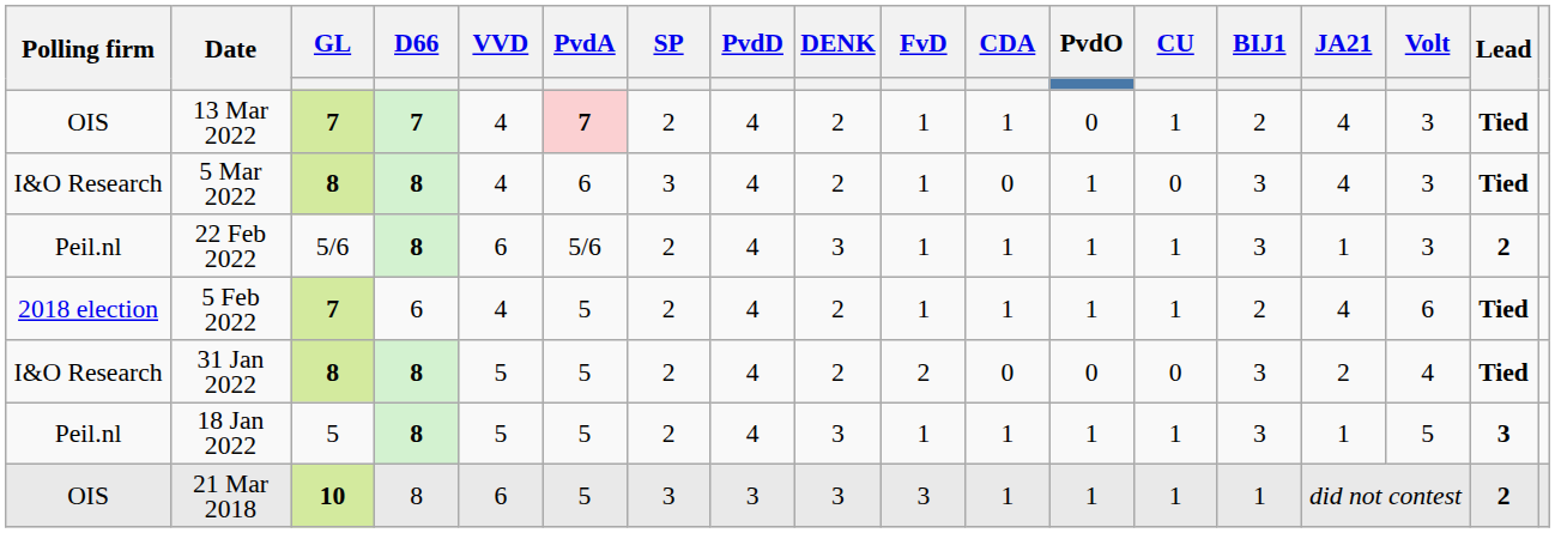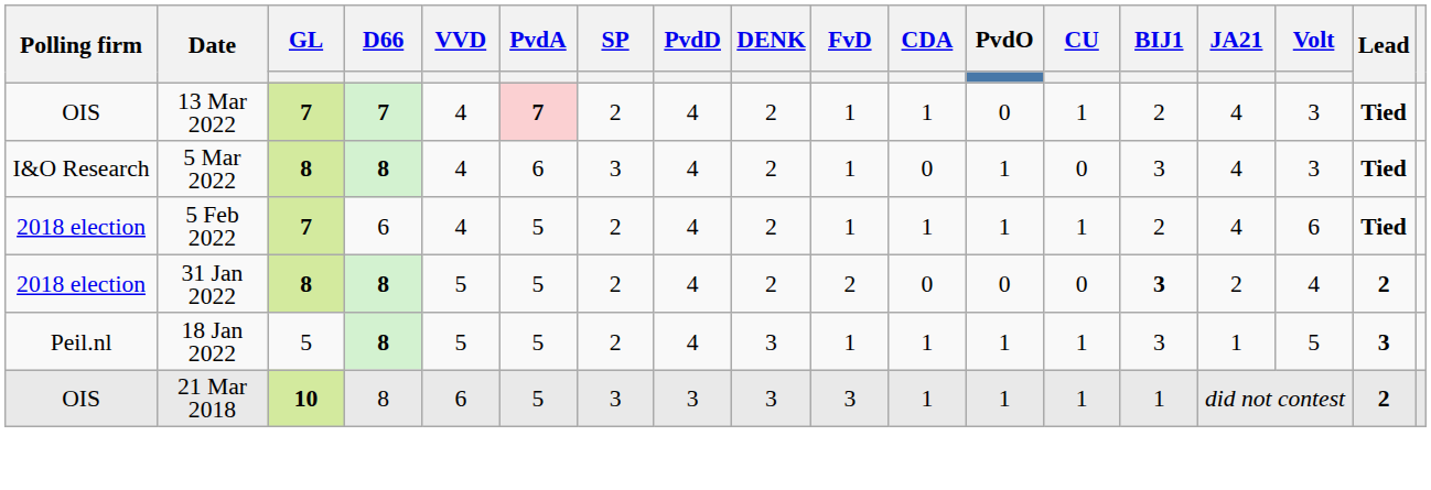- row: Peil.nl | 22 Feb 2022 | 5/6 | 8 | 6 | 5/6 | 2 | 4 | 3 | 1 | 1 | 1 | 1 | 3 | 1 | 3 | 2
31 Jan 2022 | Polling firm: I&O Research -> 2018 election
31 Jan 2022 | BIJ1: normal -> bold
31 Jan 2022 | Lead: Tied -> 2
